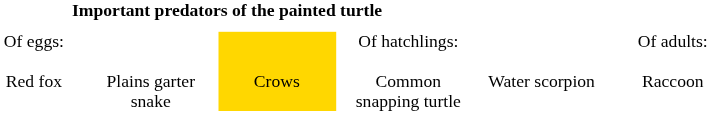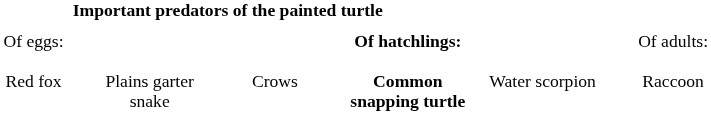Of eggs: Red fox | column 3: gold background -> no background
Of eggs: Red fox | column 4: normal -> bold
